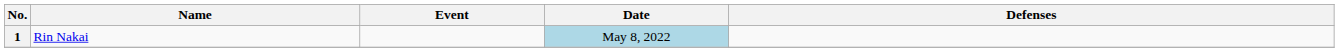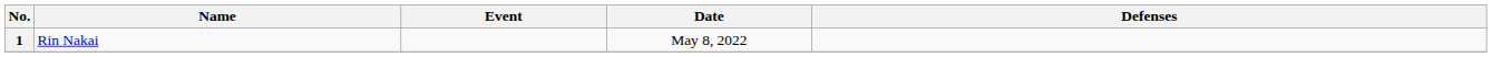1 | Date: lightblue background -> no background
